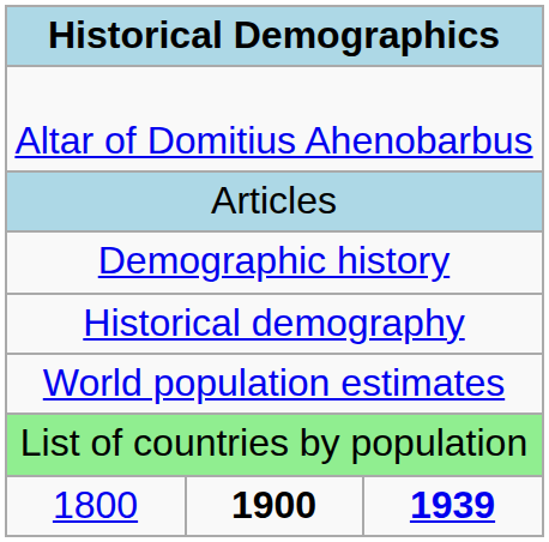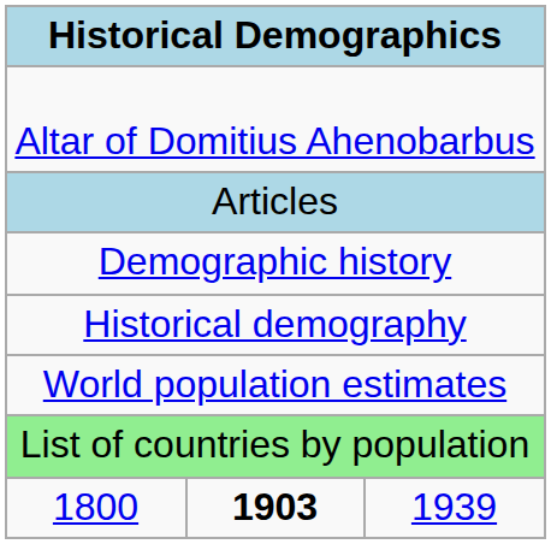1800 | column 2: 1900 -> 1903
1800 | column 3: bold -> normal
